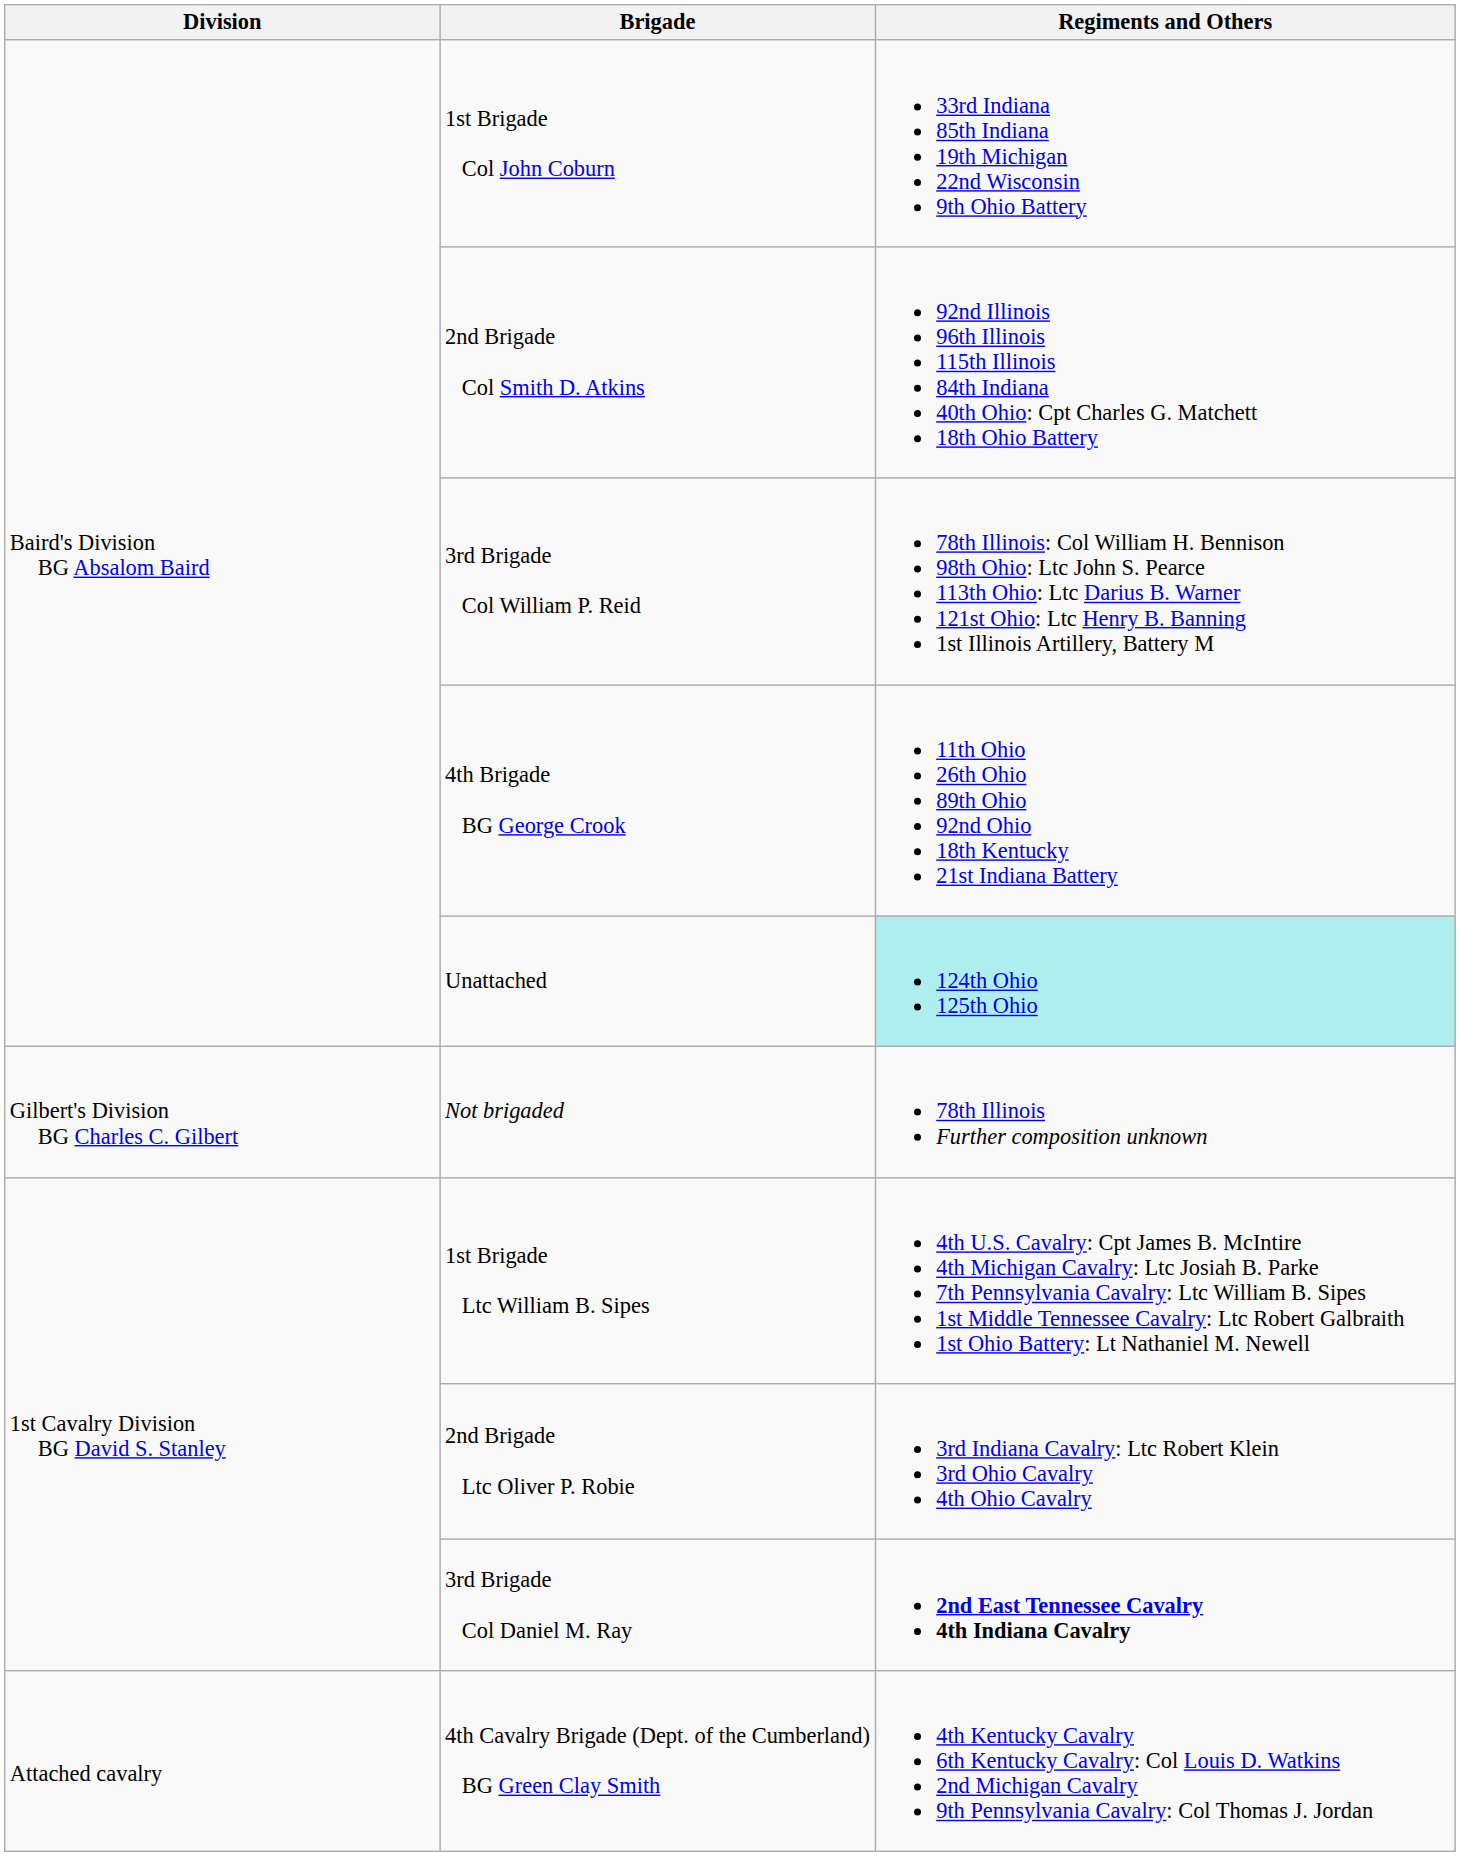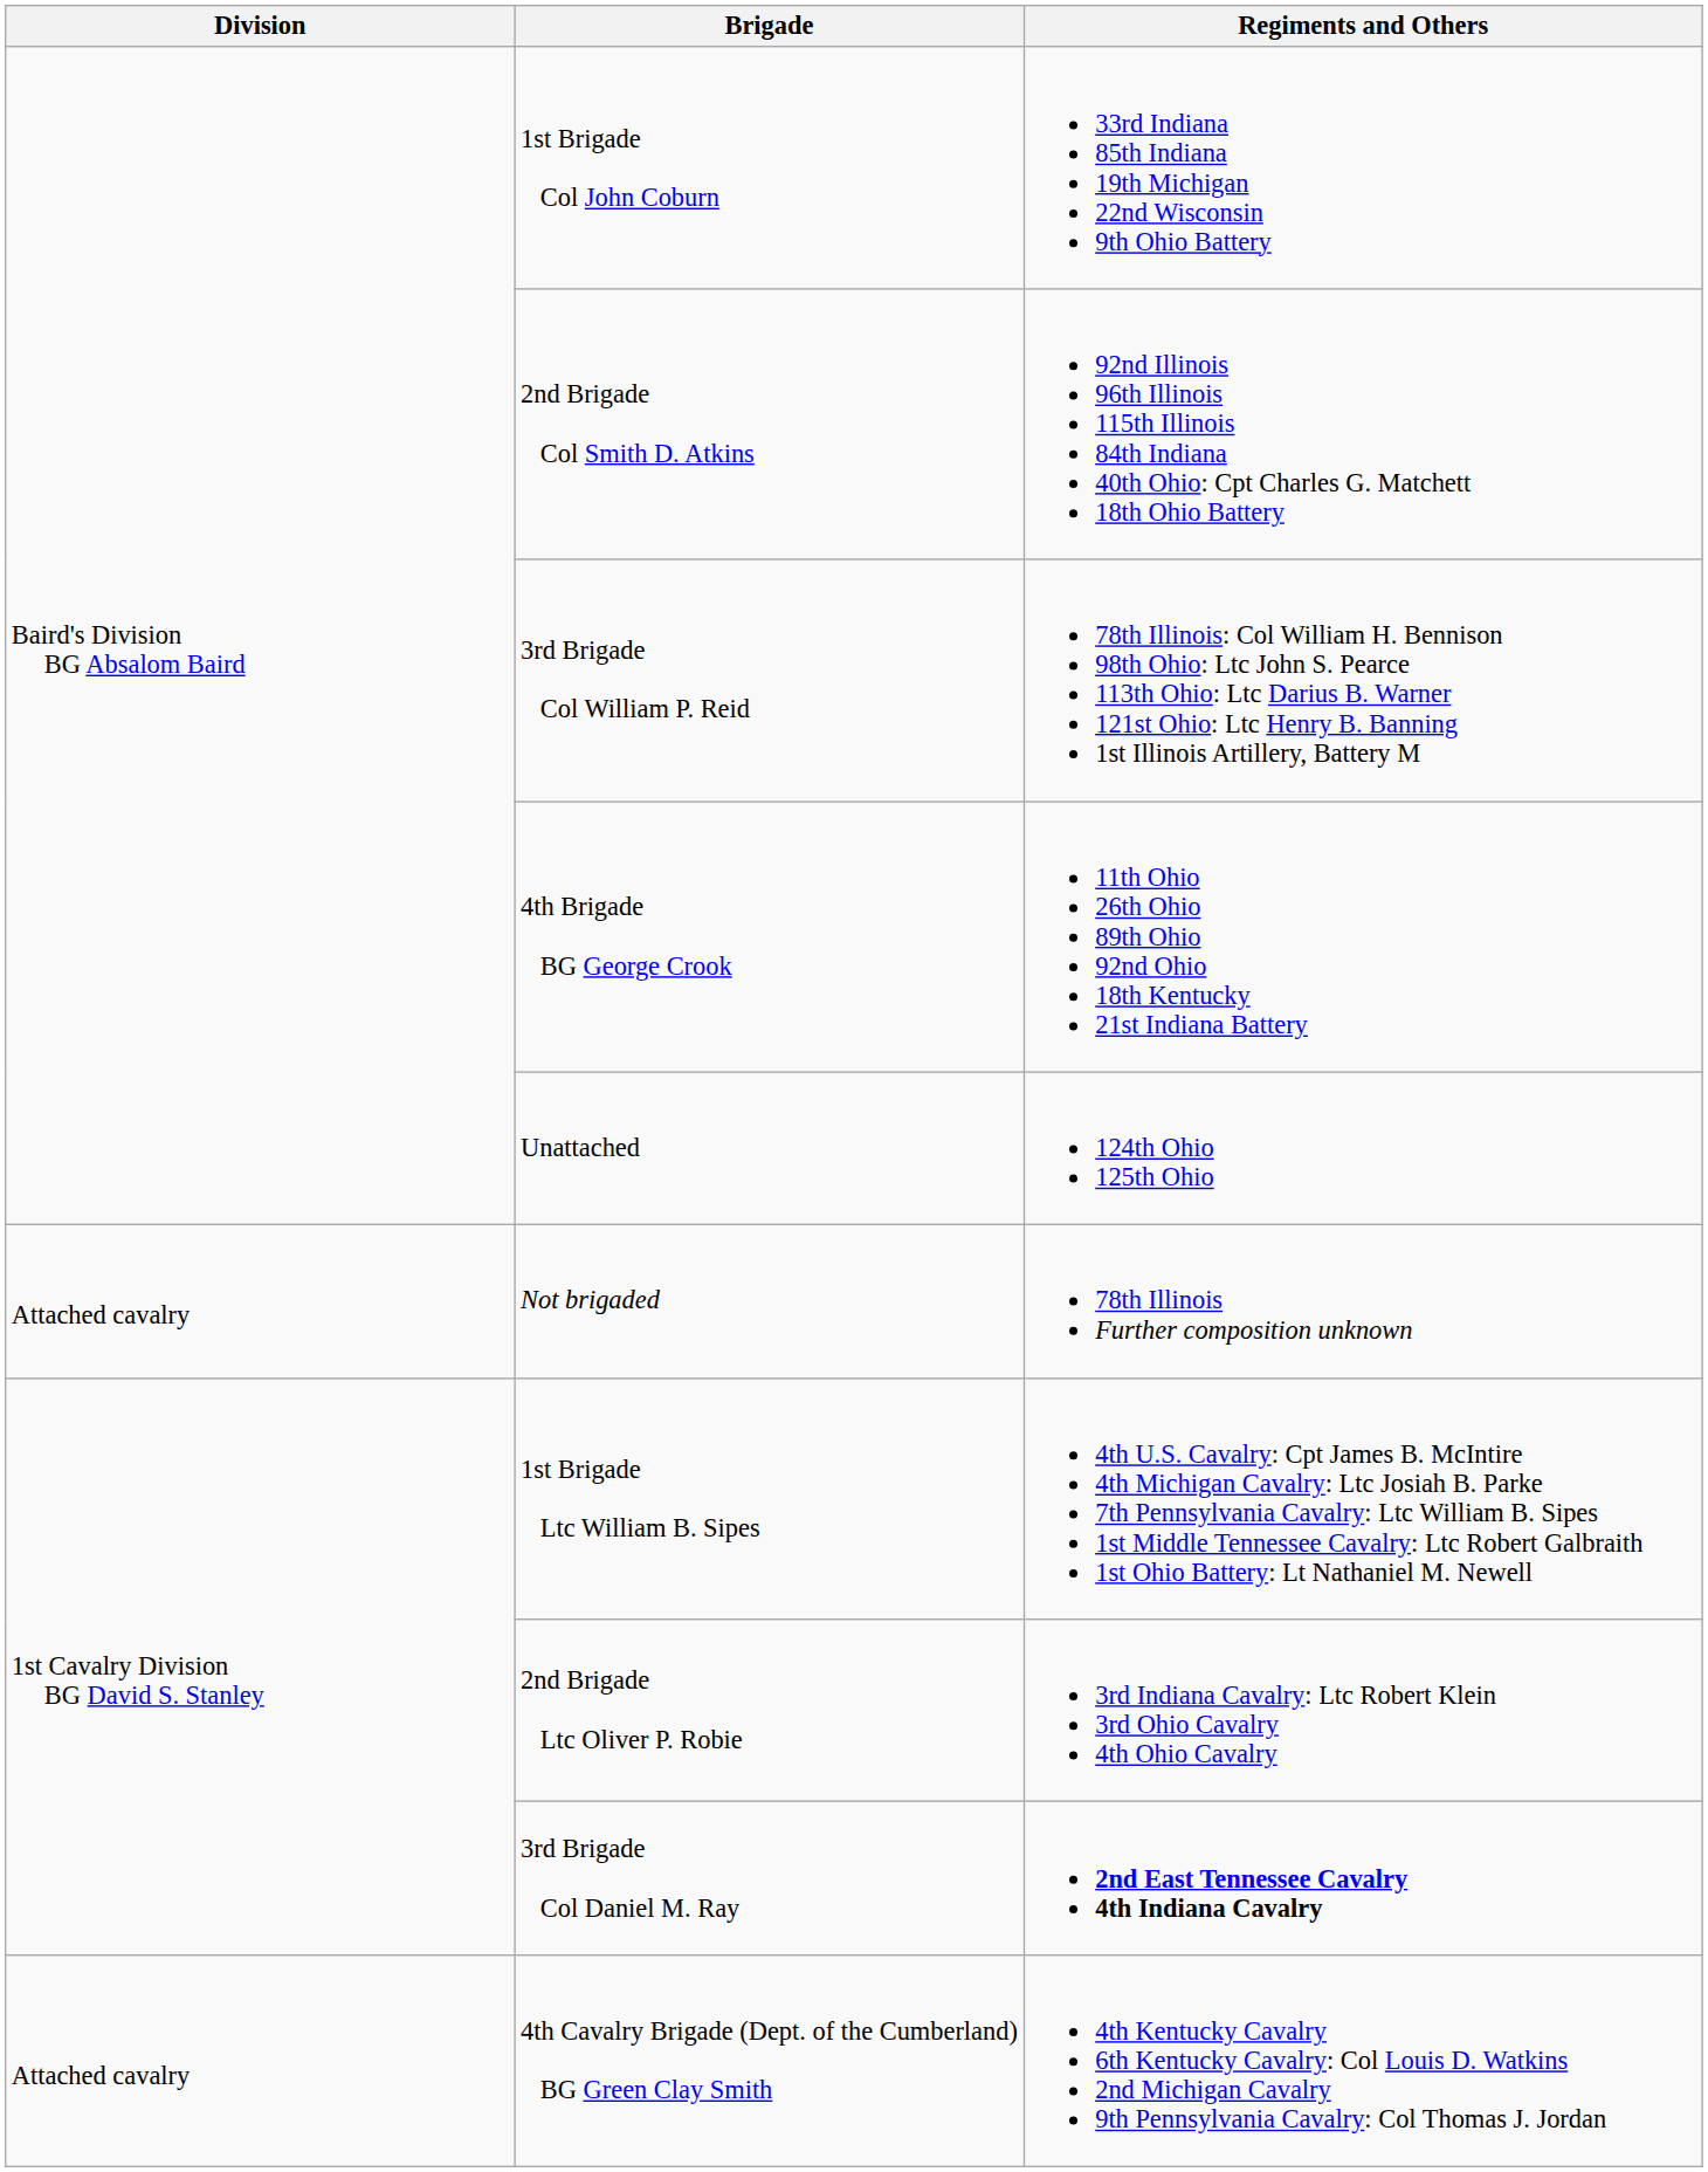Unattached | Regiments and Others: paleturquoise background -> no background
Not brigaded | Division: Gilbert's Division BG Charles C. Gilbert -> Attached cavalry
